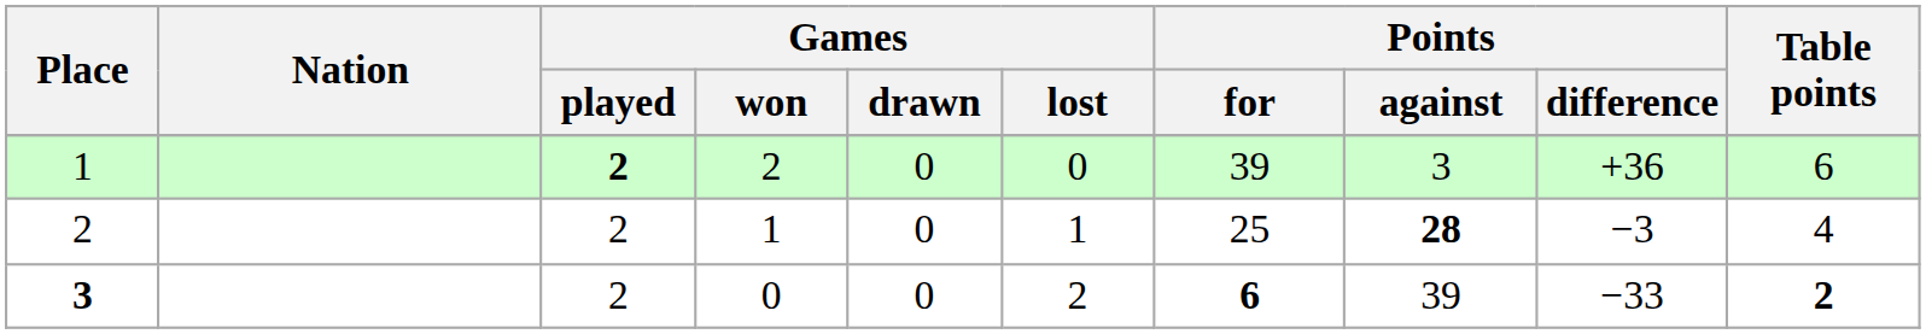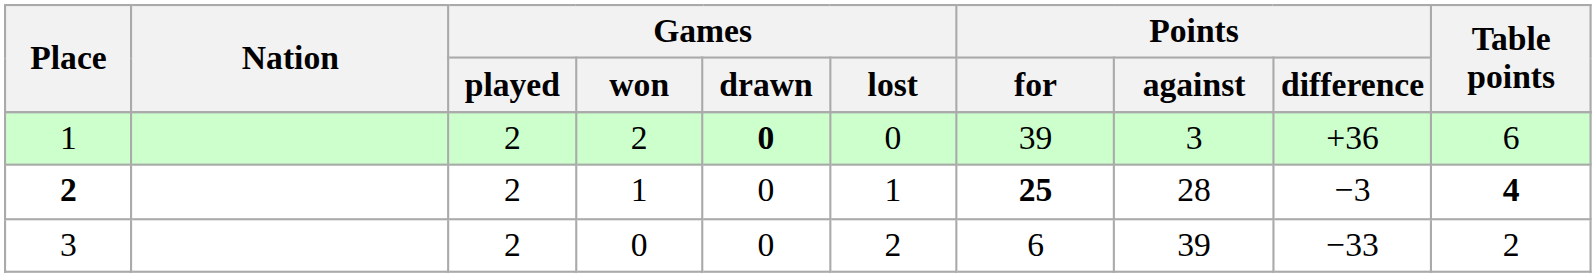row 3 | Games / played: bold -> normal
row 3 | Games / drawn: normal -> bold
row 4 | Place: normal -> bold
row 4 | Points / for: normal -> bold
row 4 | Points / against: bold -> normal
row 4 | Table points: normal -> bold
row 5 | Place: bold -> normal
row 5 | Points / for: bold -> normal
row 5 | Table points: bold -> normal
